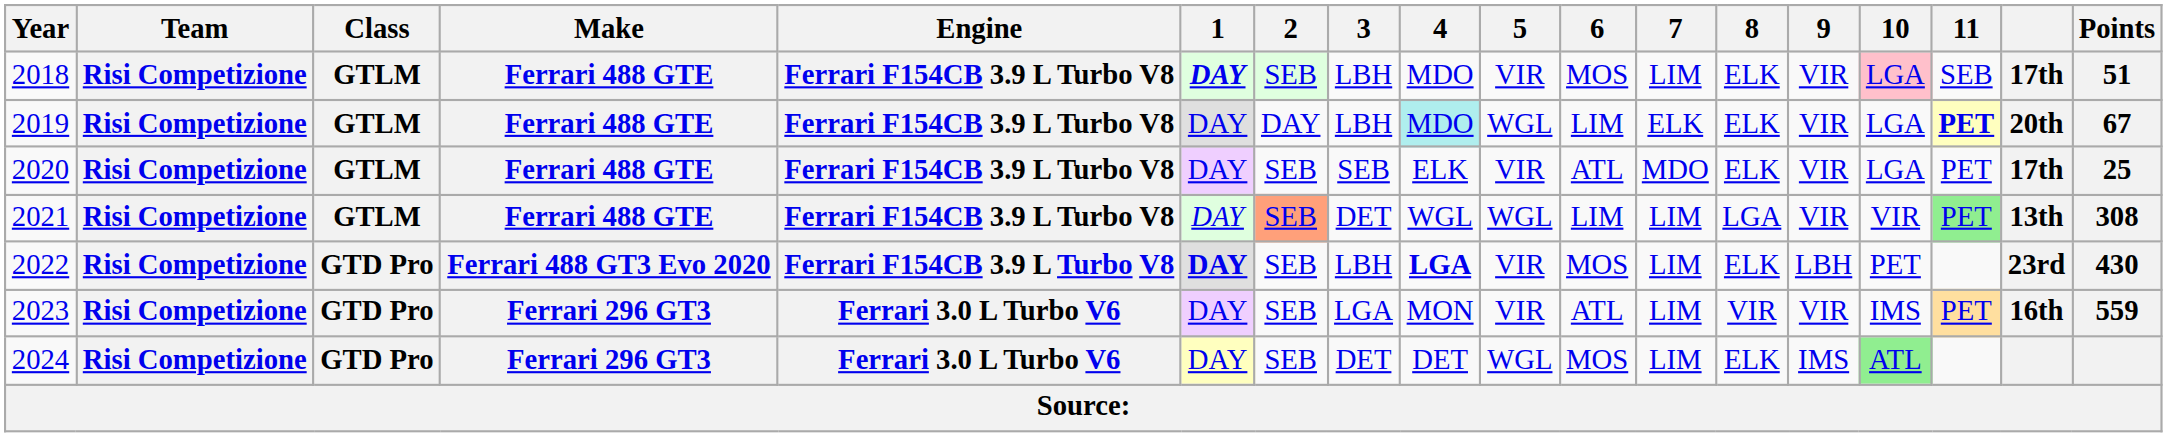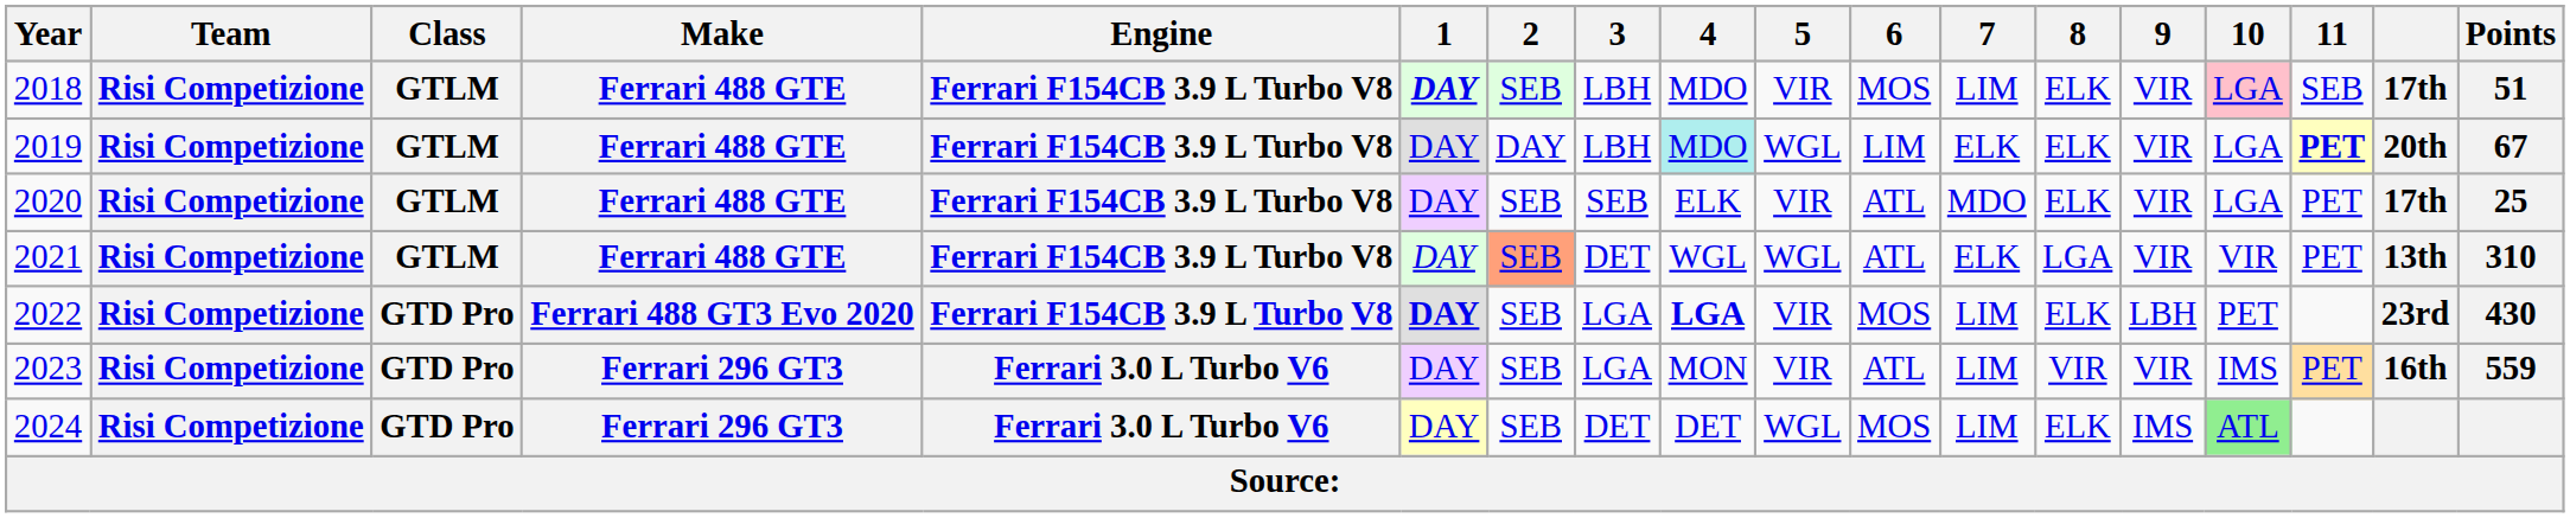2021 | 6: LIM -> ATL
2021 | 7: LIM -> ELK
2021 | 11: lightgreen background -> no background
2021 | Points: 308 -> 310
2022 | 3: LBH -> LGA
